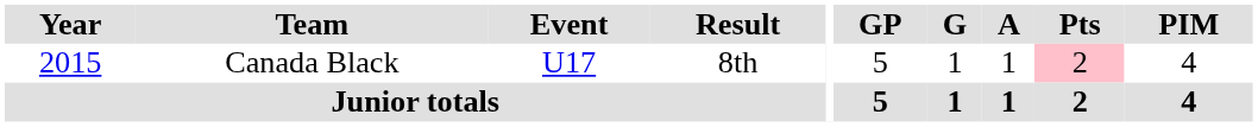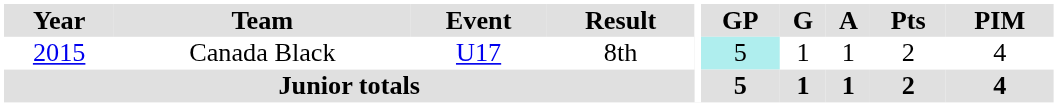Canada Black | GP: no background -> paleturquoise background
Canada Black | Pts: pink background -> no background
